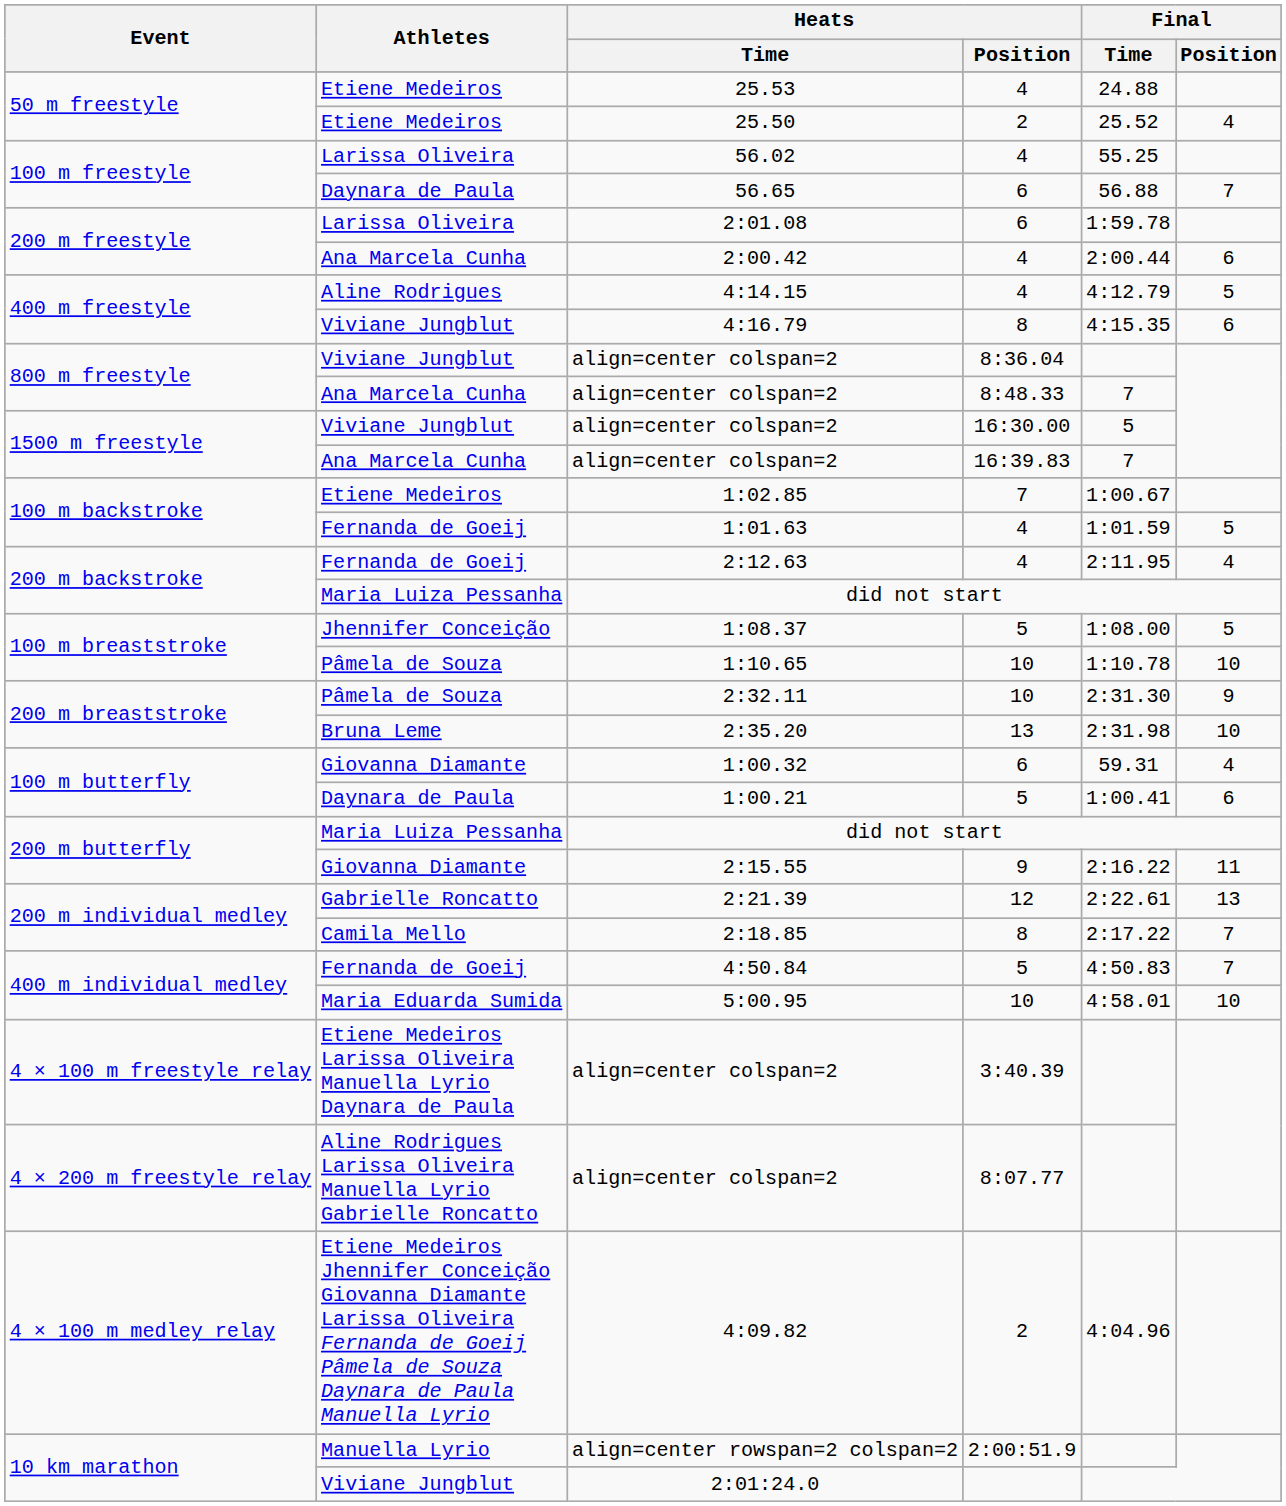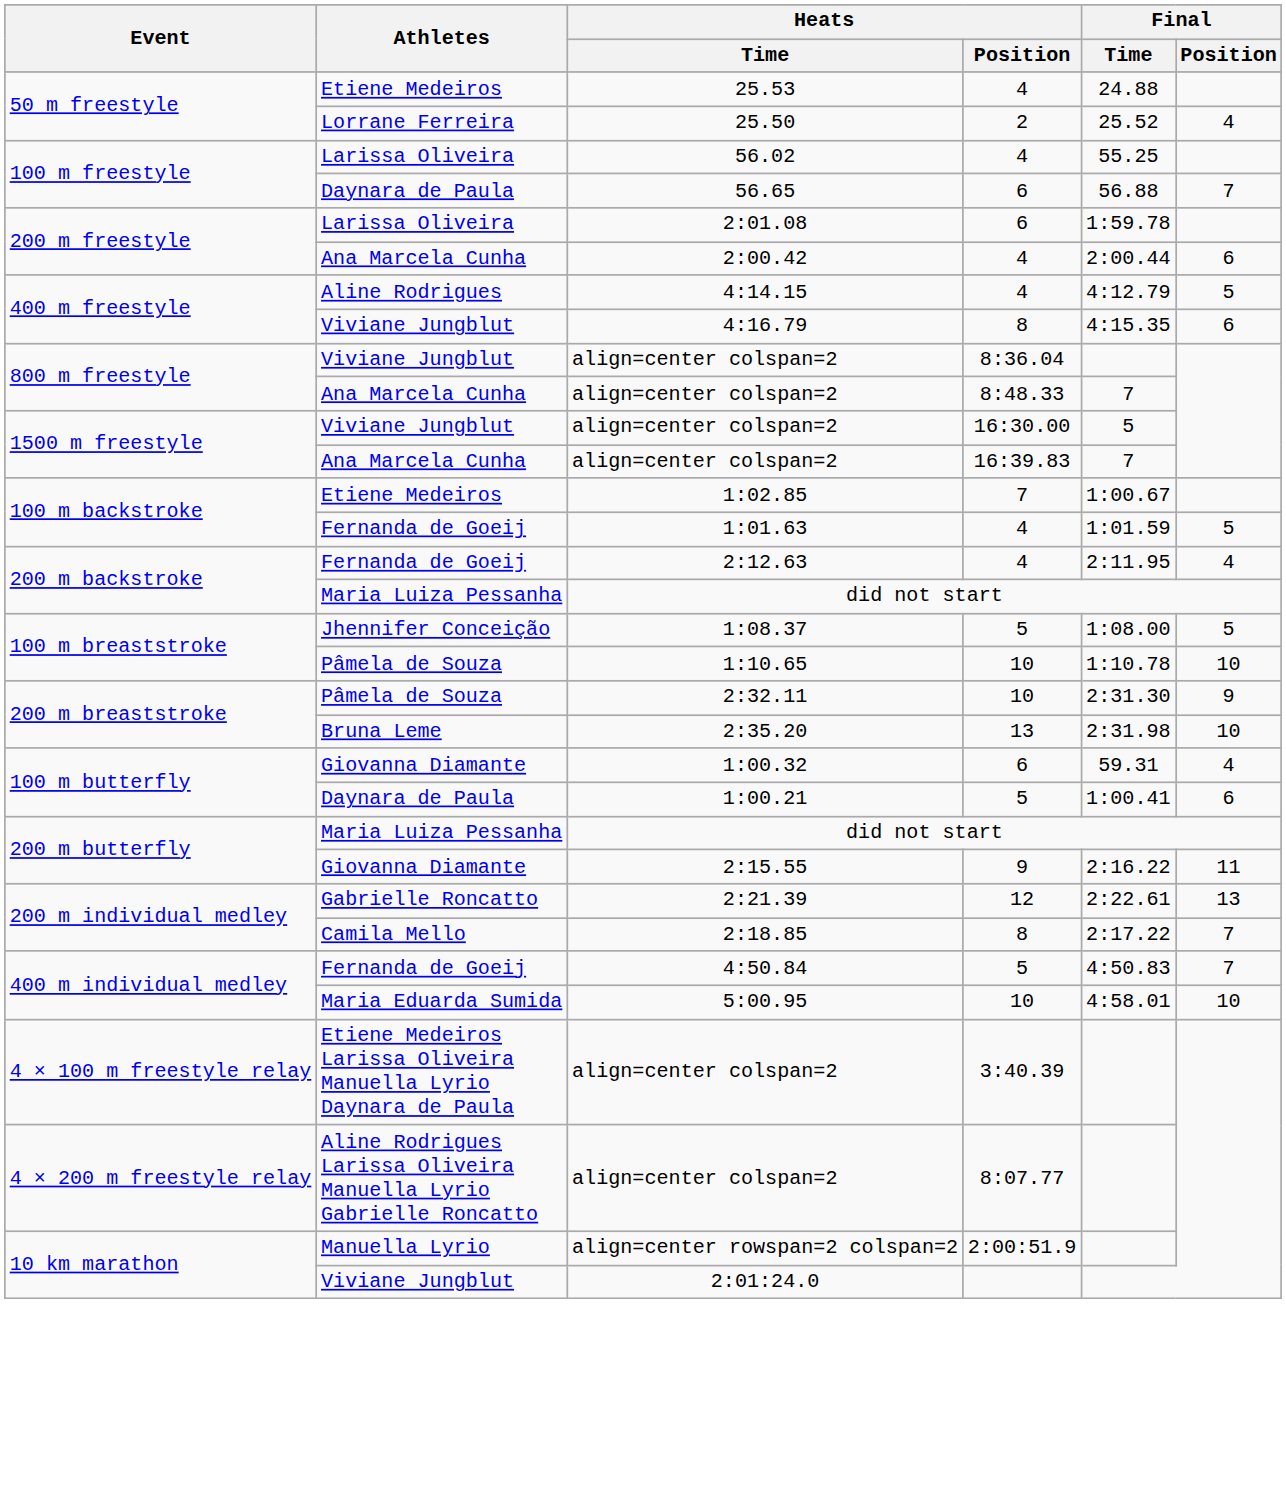25.50 | Athletes: Etiene Medeiros -> Lorrane Ferreira
- row: 4 × 100 m medley relay | Etiene Medeiros Jhennifer Conceição Giovanna Diamante Larissa Oliveira Fernanda de Goeij Pâmela de Souza Daynara de Paula Manuella Lyrio | 4:09.82 | 2 | 4:04.96
